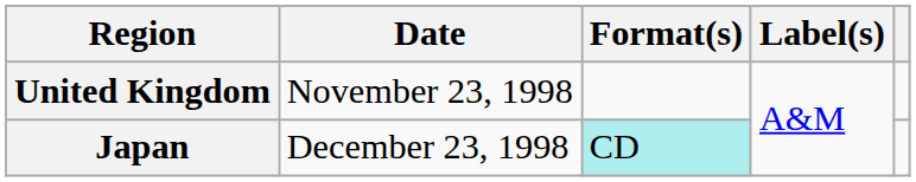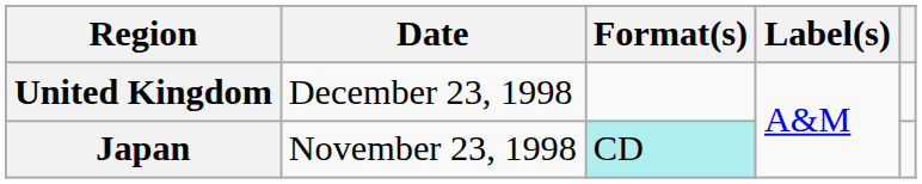United Kingdom | Date: November 23, 1998 -> December 23, 1998
Japan | Date: December 23, 1998 -> November 23, 1998
